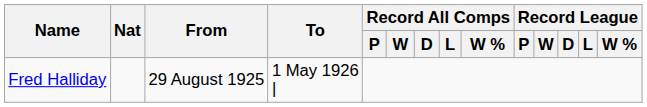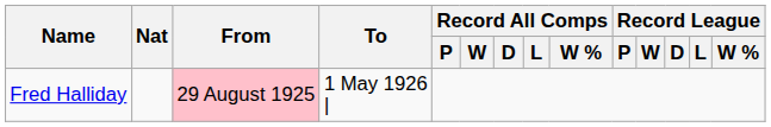Fred Halliday | From: no background -> pink background
